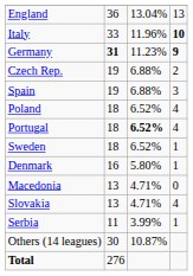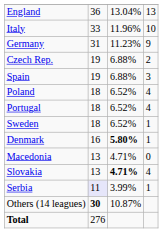Italy | column 4: bold -> normal
Germany | column 2: bold -> normal
Germany | column 4: bold -> normal
Portugal | column 3: bold -> normal
Denmark | column 3: normal -> bold
Slovakia | column 3: normal -> bold
Serbia | column 2: no background -> lavender background
Others (14 leagues) | column 2: normal -> bold
